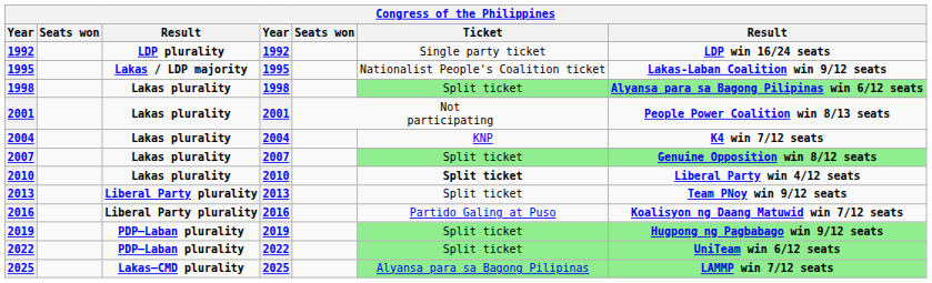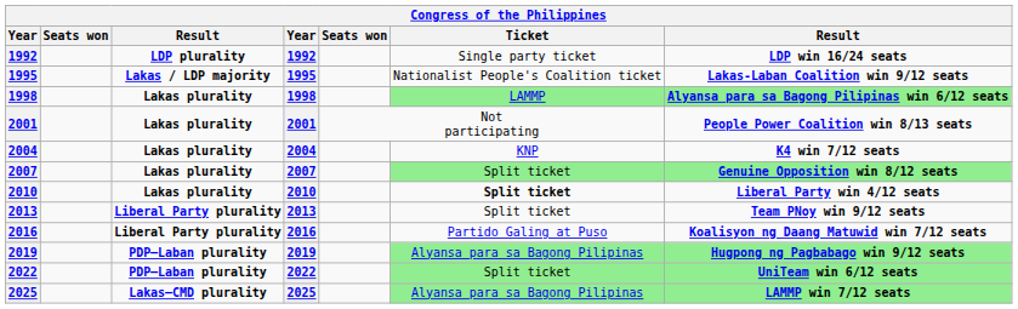row 5 | Ticket: Split ticket -> LAMMP
row 12 | Ticket: Split ticket -> Alyansa para sa Bagong Pilipinas
